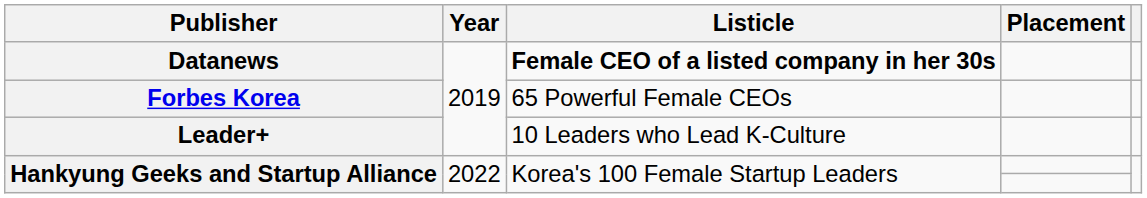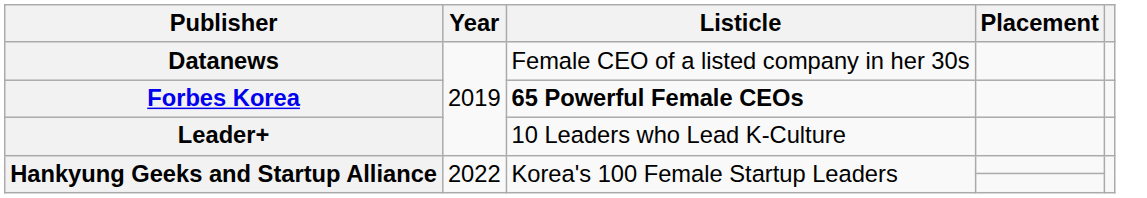Datanews | Listicle: bold -> normal
Forbes Korea | Listicle: normal -> bold
